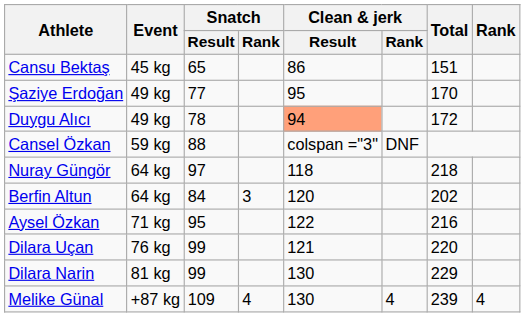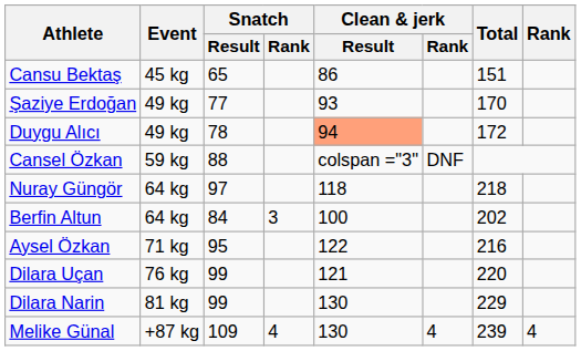Şaziye Erdoğan | Clean & jerk / Result: 95 -> 93
Berfin Altun | Clean & jerk / Result: 120 -> 100
